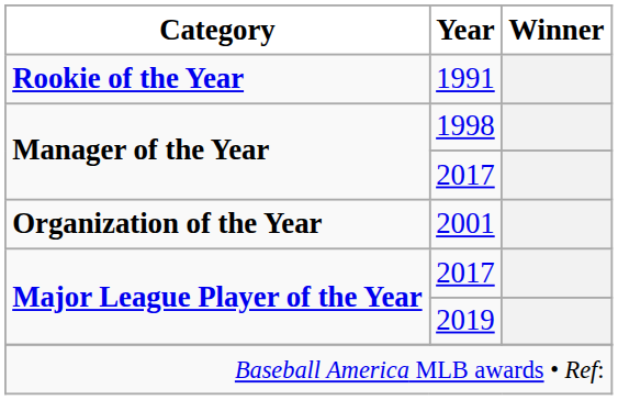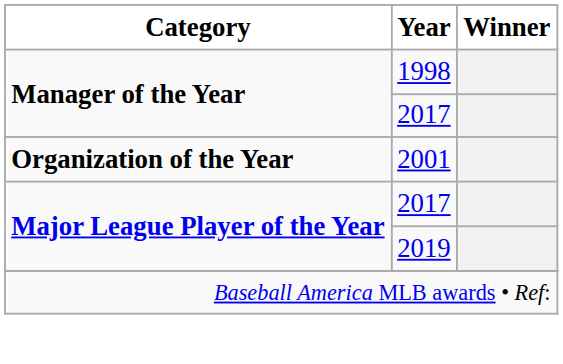- row: Rookie of the Year | 1991
